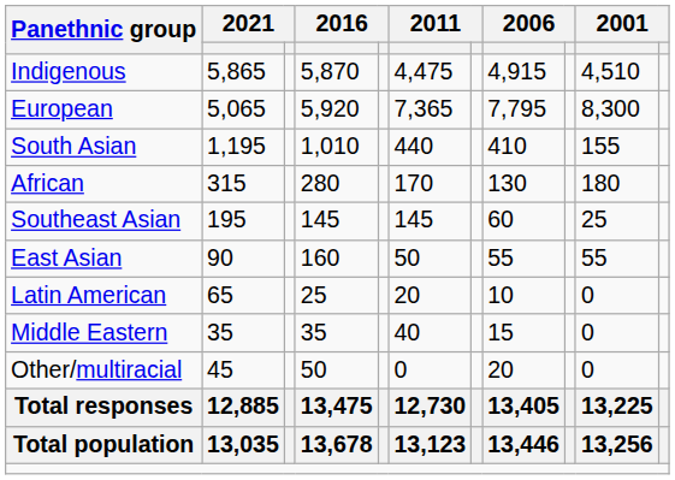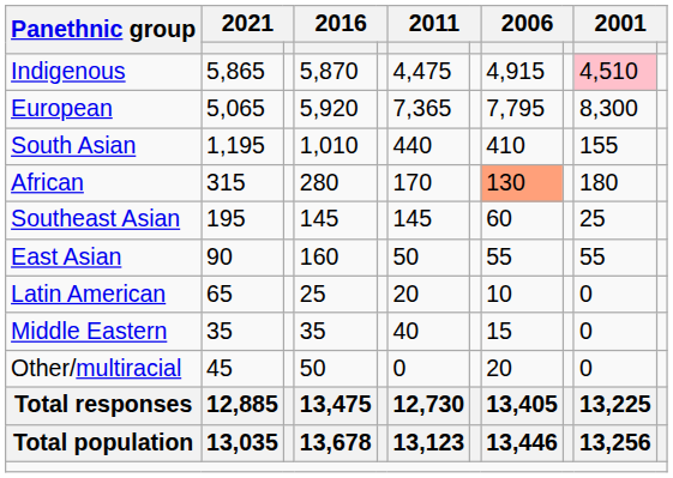Indigenous | column 10: no background -> pink background
African | column 8: no background -> lightsalmon background
